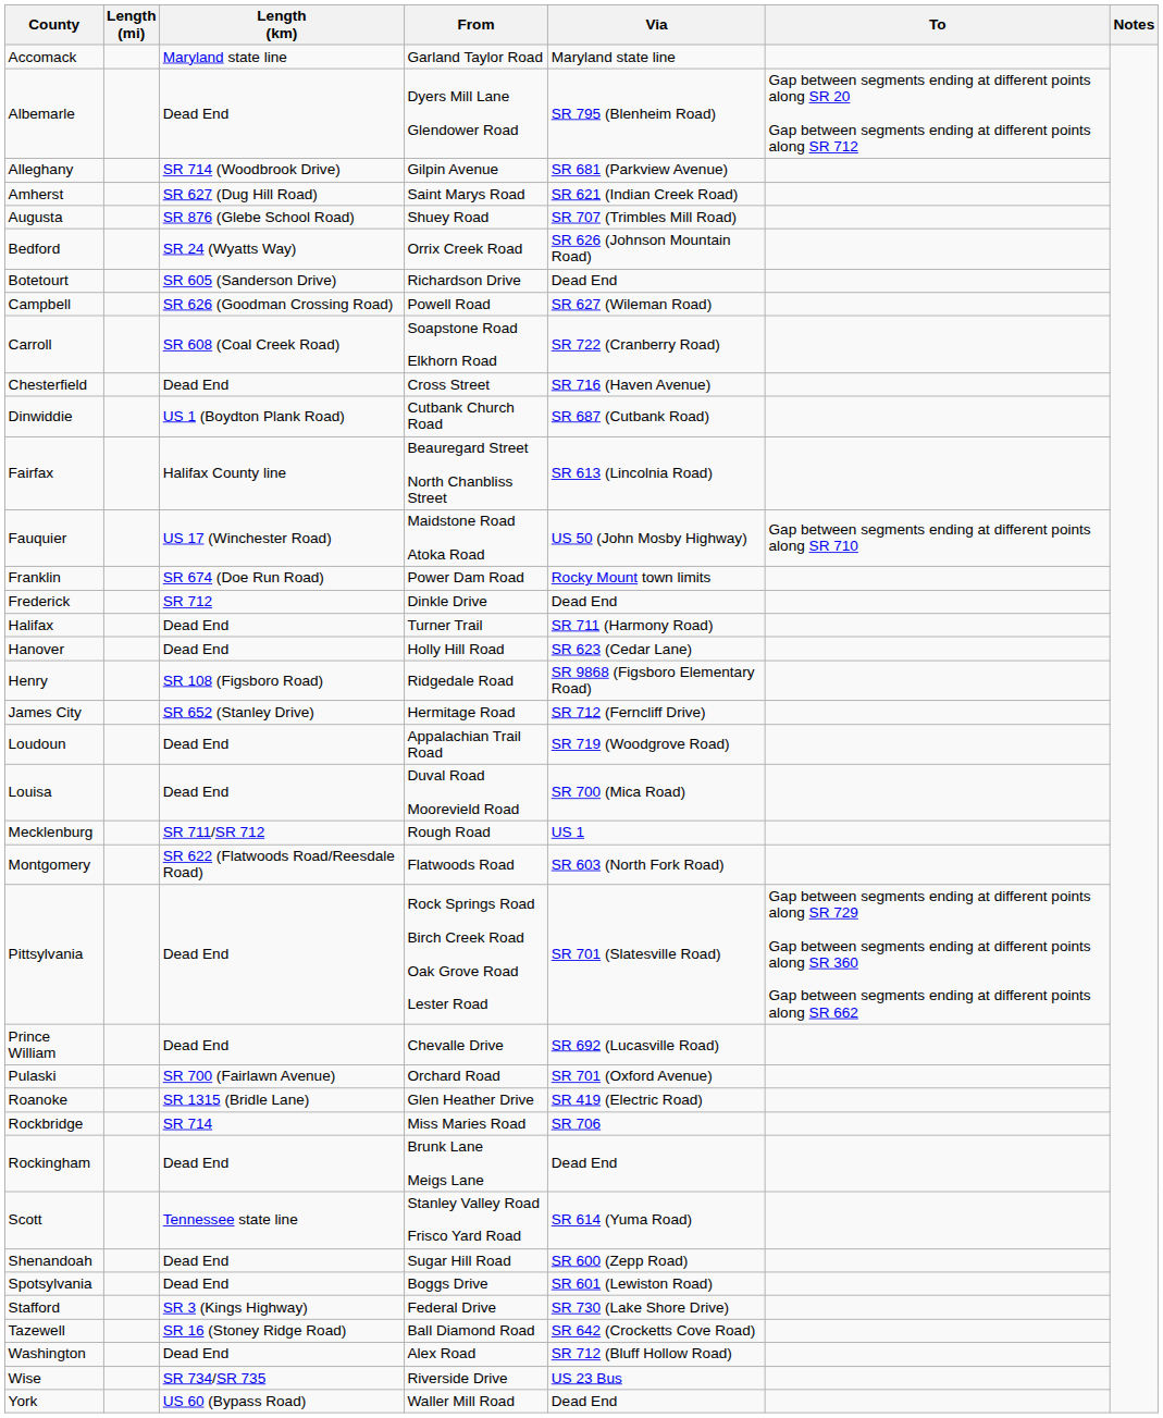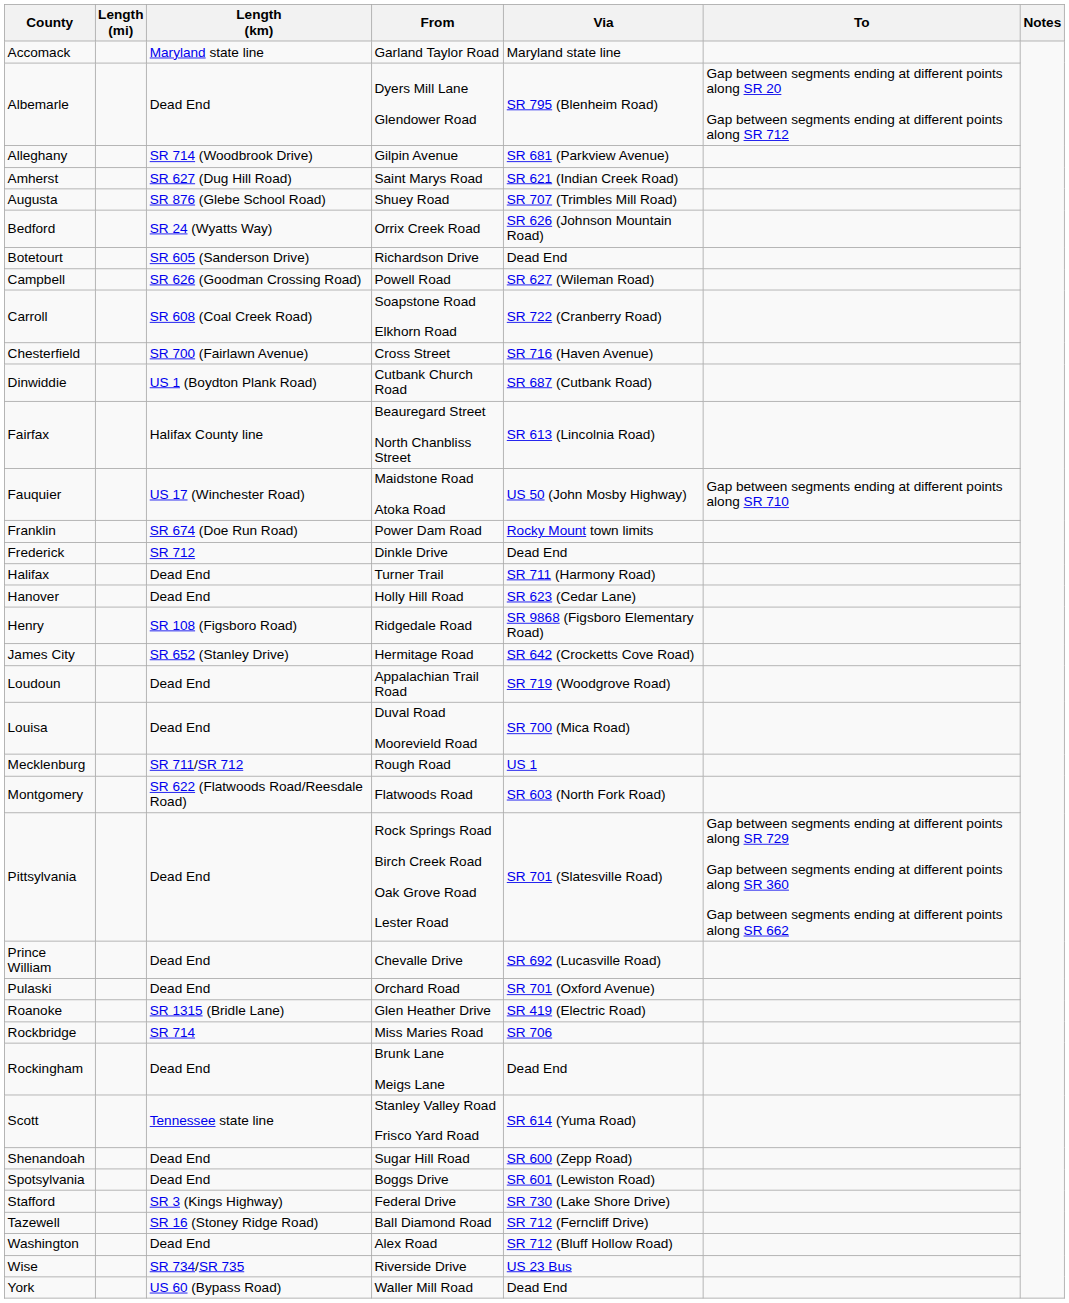Chesterfield | Length (km): Dead End -> SR 700 (Fairlawn Avenue)
James City | Via: SR 712 (Ferncliff Drive) -> SR 642 (Crocketts Cove Road)
Pulaski | Length (km): SR 700 (Fairlawn Avenue) -> Dead End
Tazewell | Via: SR 642 (Crocketts Cove Road) -> SR 712 (Ferncliff Drive)
